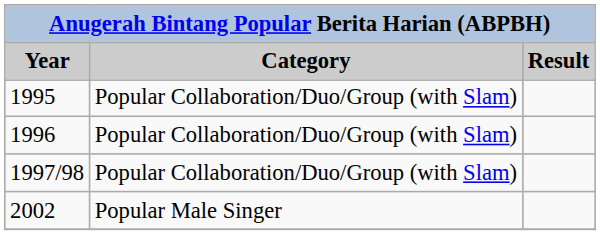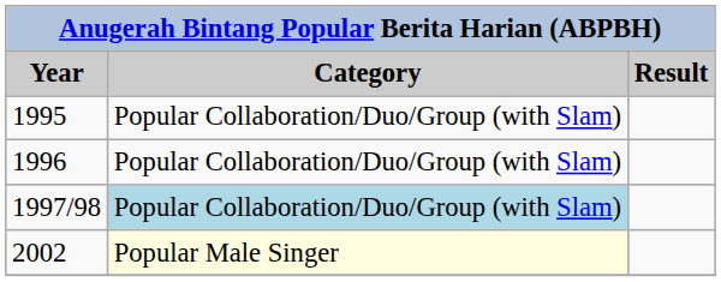1997/98 | Category: no background -> lightblue background
2002 | Category: no background -> lightyellow background
